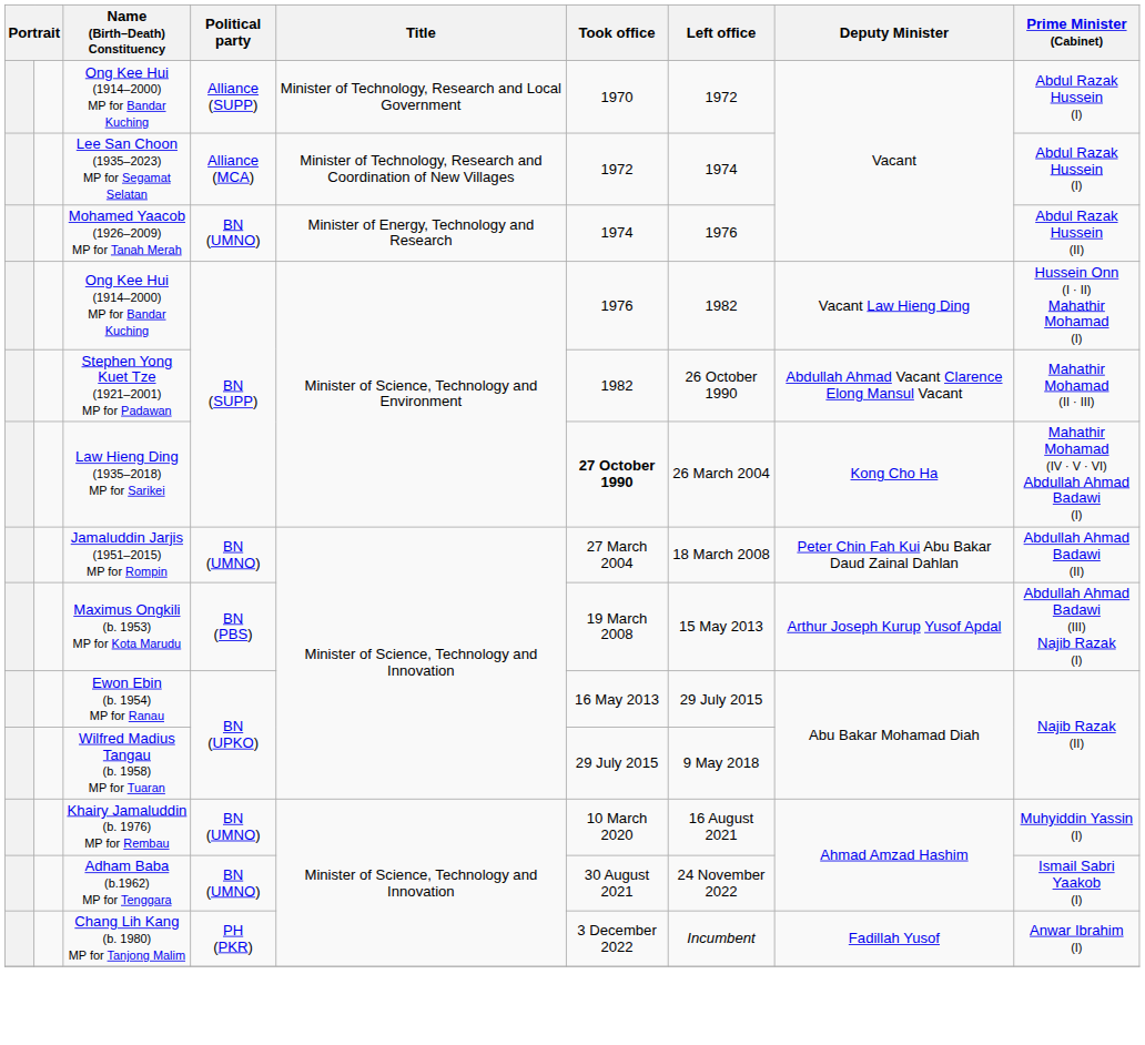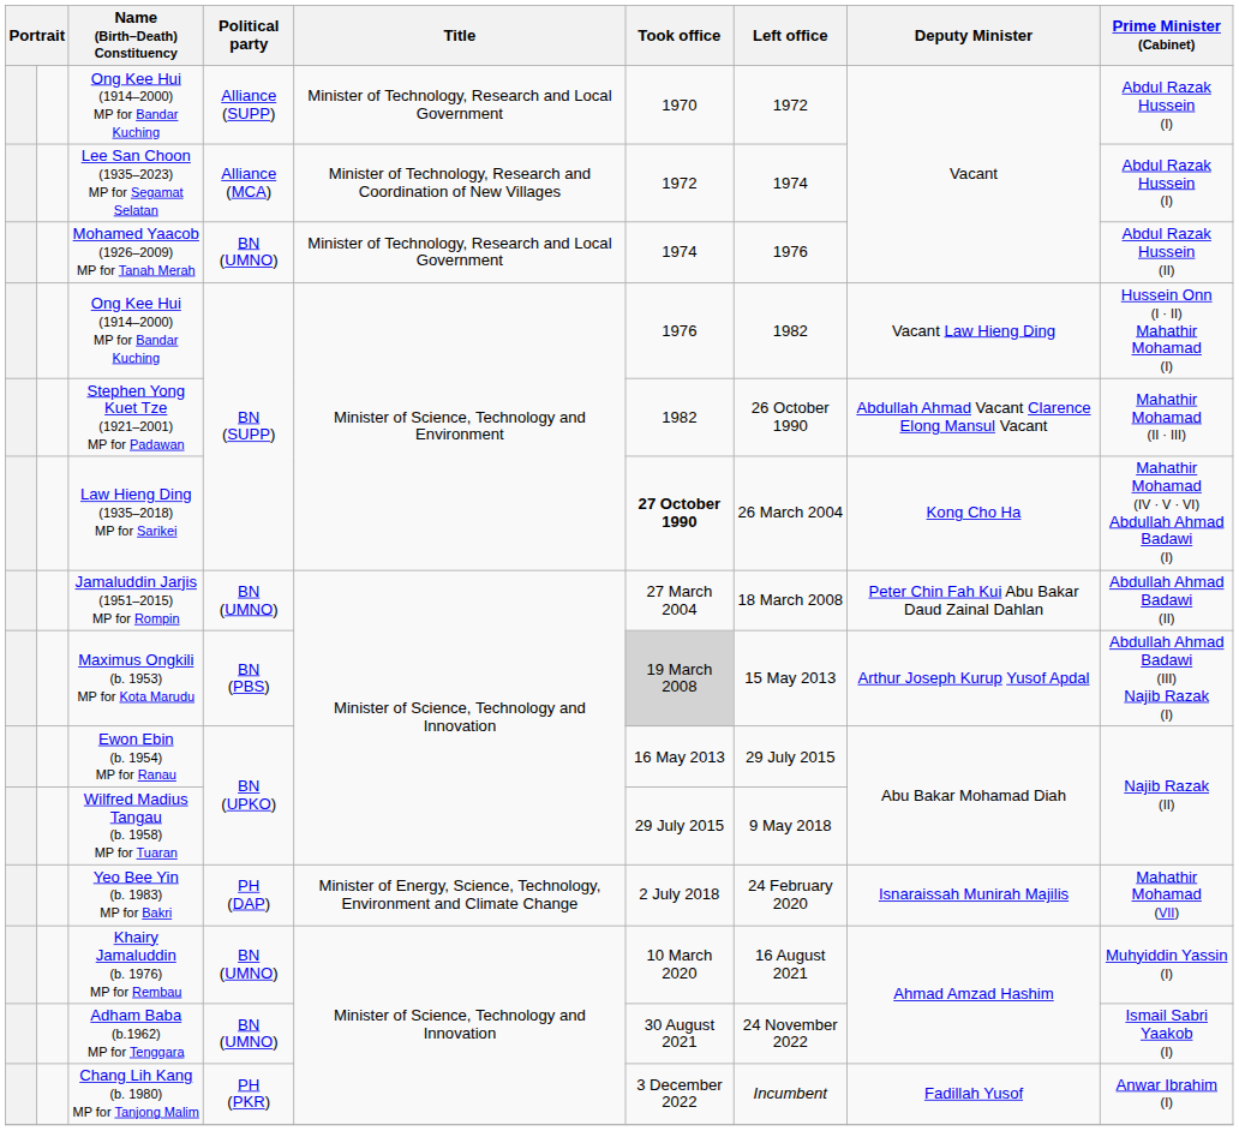Mohamed Yaacob (1926–2009) MP for Tanah Merah | Title: Minister of Energy, Technology and Research -> Minister of Technology, Research and Local Government
Maximus Ongkili (b. 1953) MP for Kota Marudu | Took office: no background -> lightgrey background
+ row: Yeo Bee Yin (b. 1983) MP for Bakri | PH (DAP) | Minister of Energy, Science, Technology, Environment and Climate Change | 2 July 2018 | 24 February 2020 | Isnaraissah Munirah Majilis | Mahathir Mohamad (VII)
